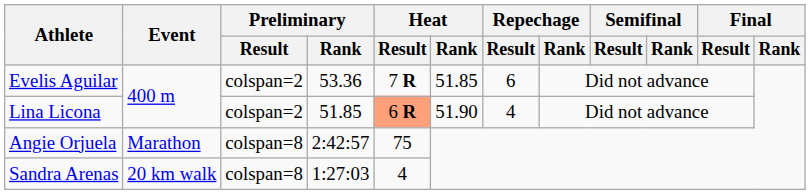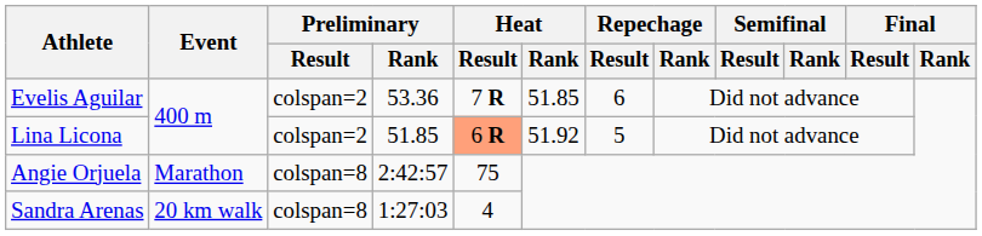Lina Licona | Heat / Rank: 51.90 -> 51.92
Lina Licona | Repechage / Result: 4 -> 5
